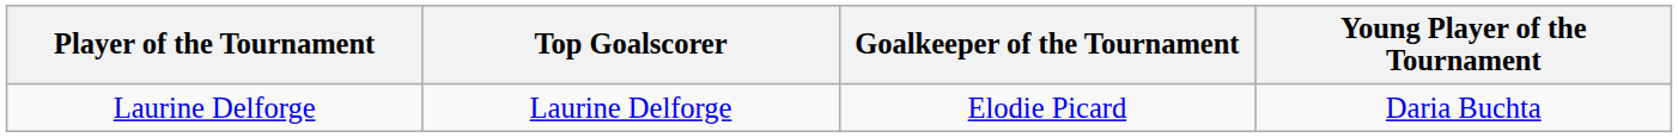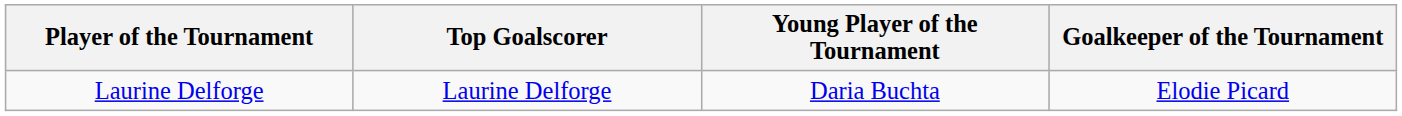columns swapped: Goalkeeper of the Tournament <-> Young Player of the Tournament
